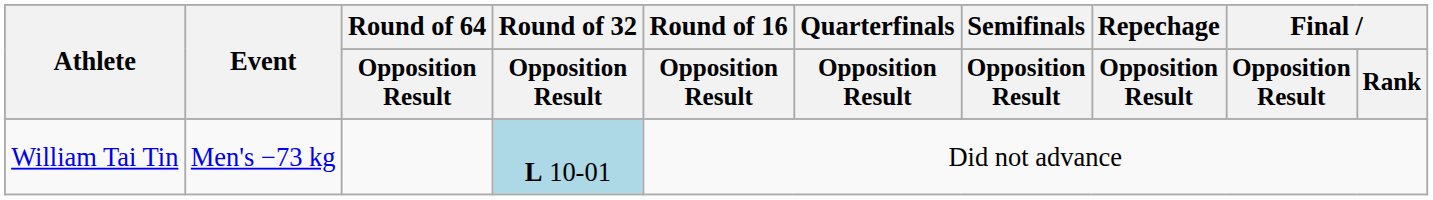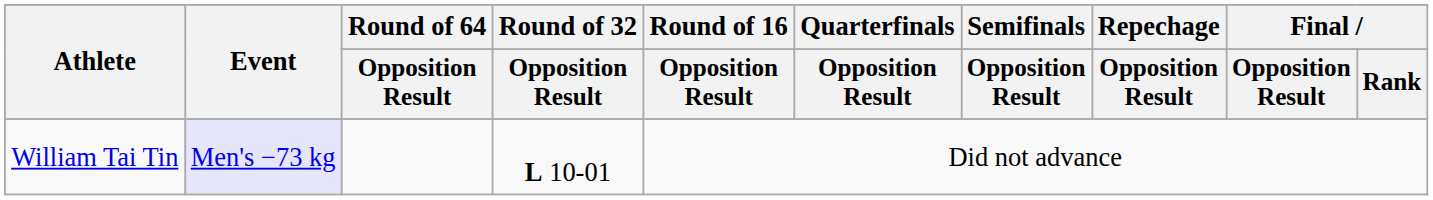William Tai Tin | Event: no background -> lavender background
William Tai Tin | Round of 32 / Opposition Result: lightblue background -> no background
